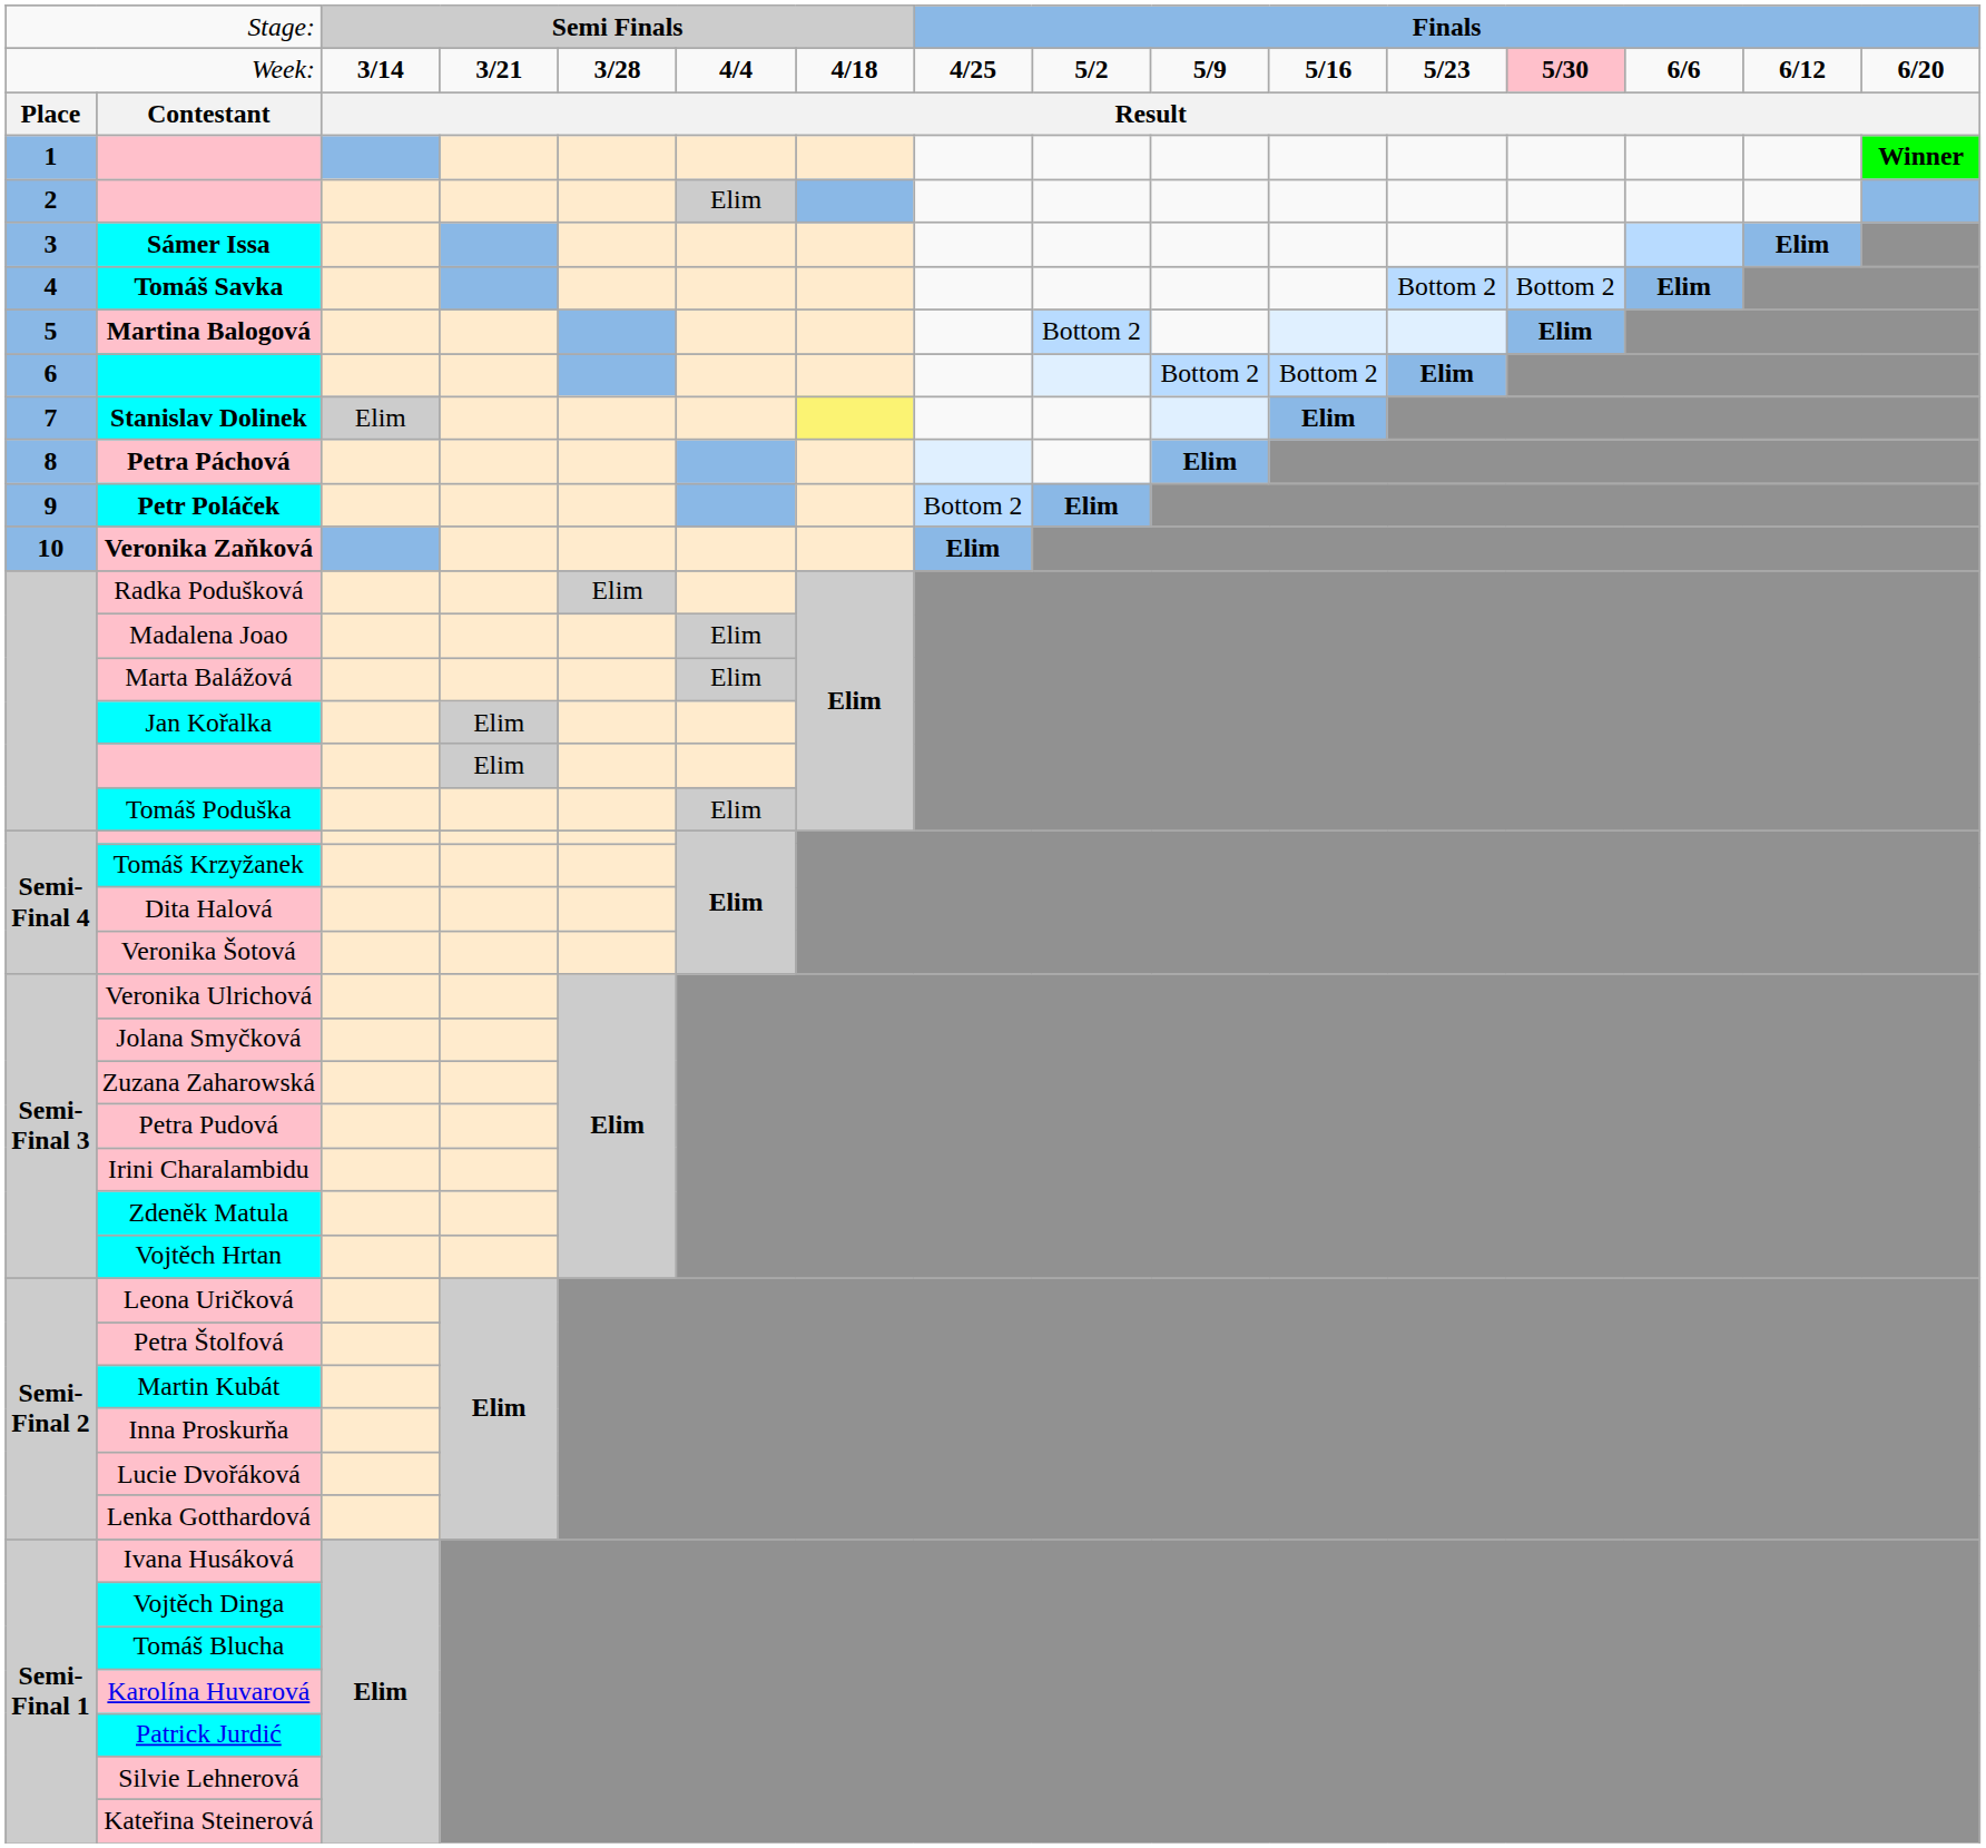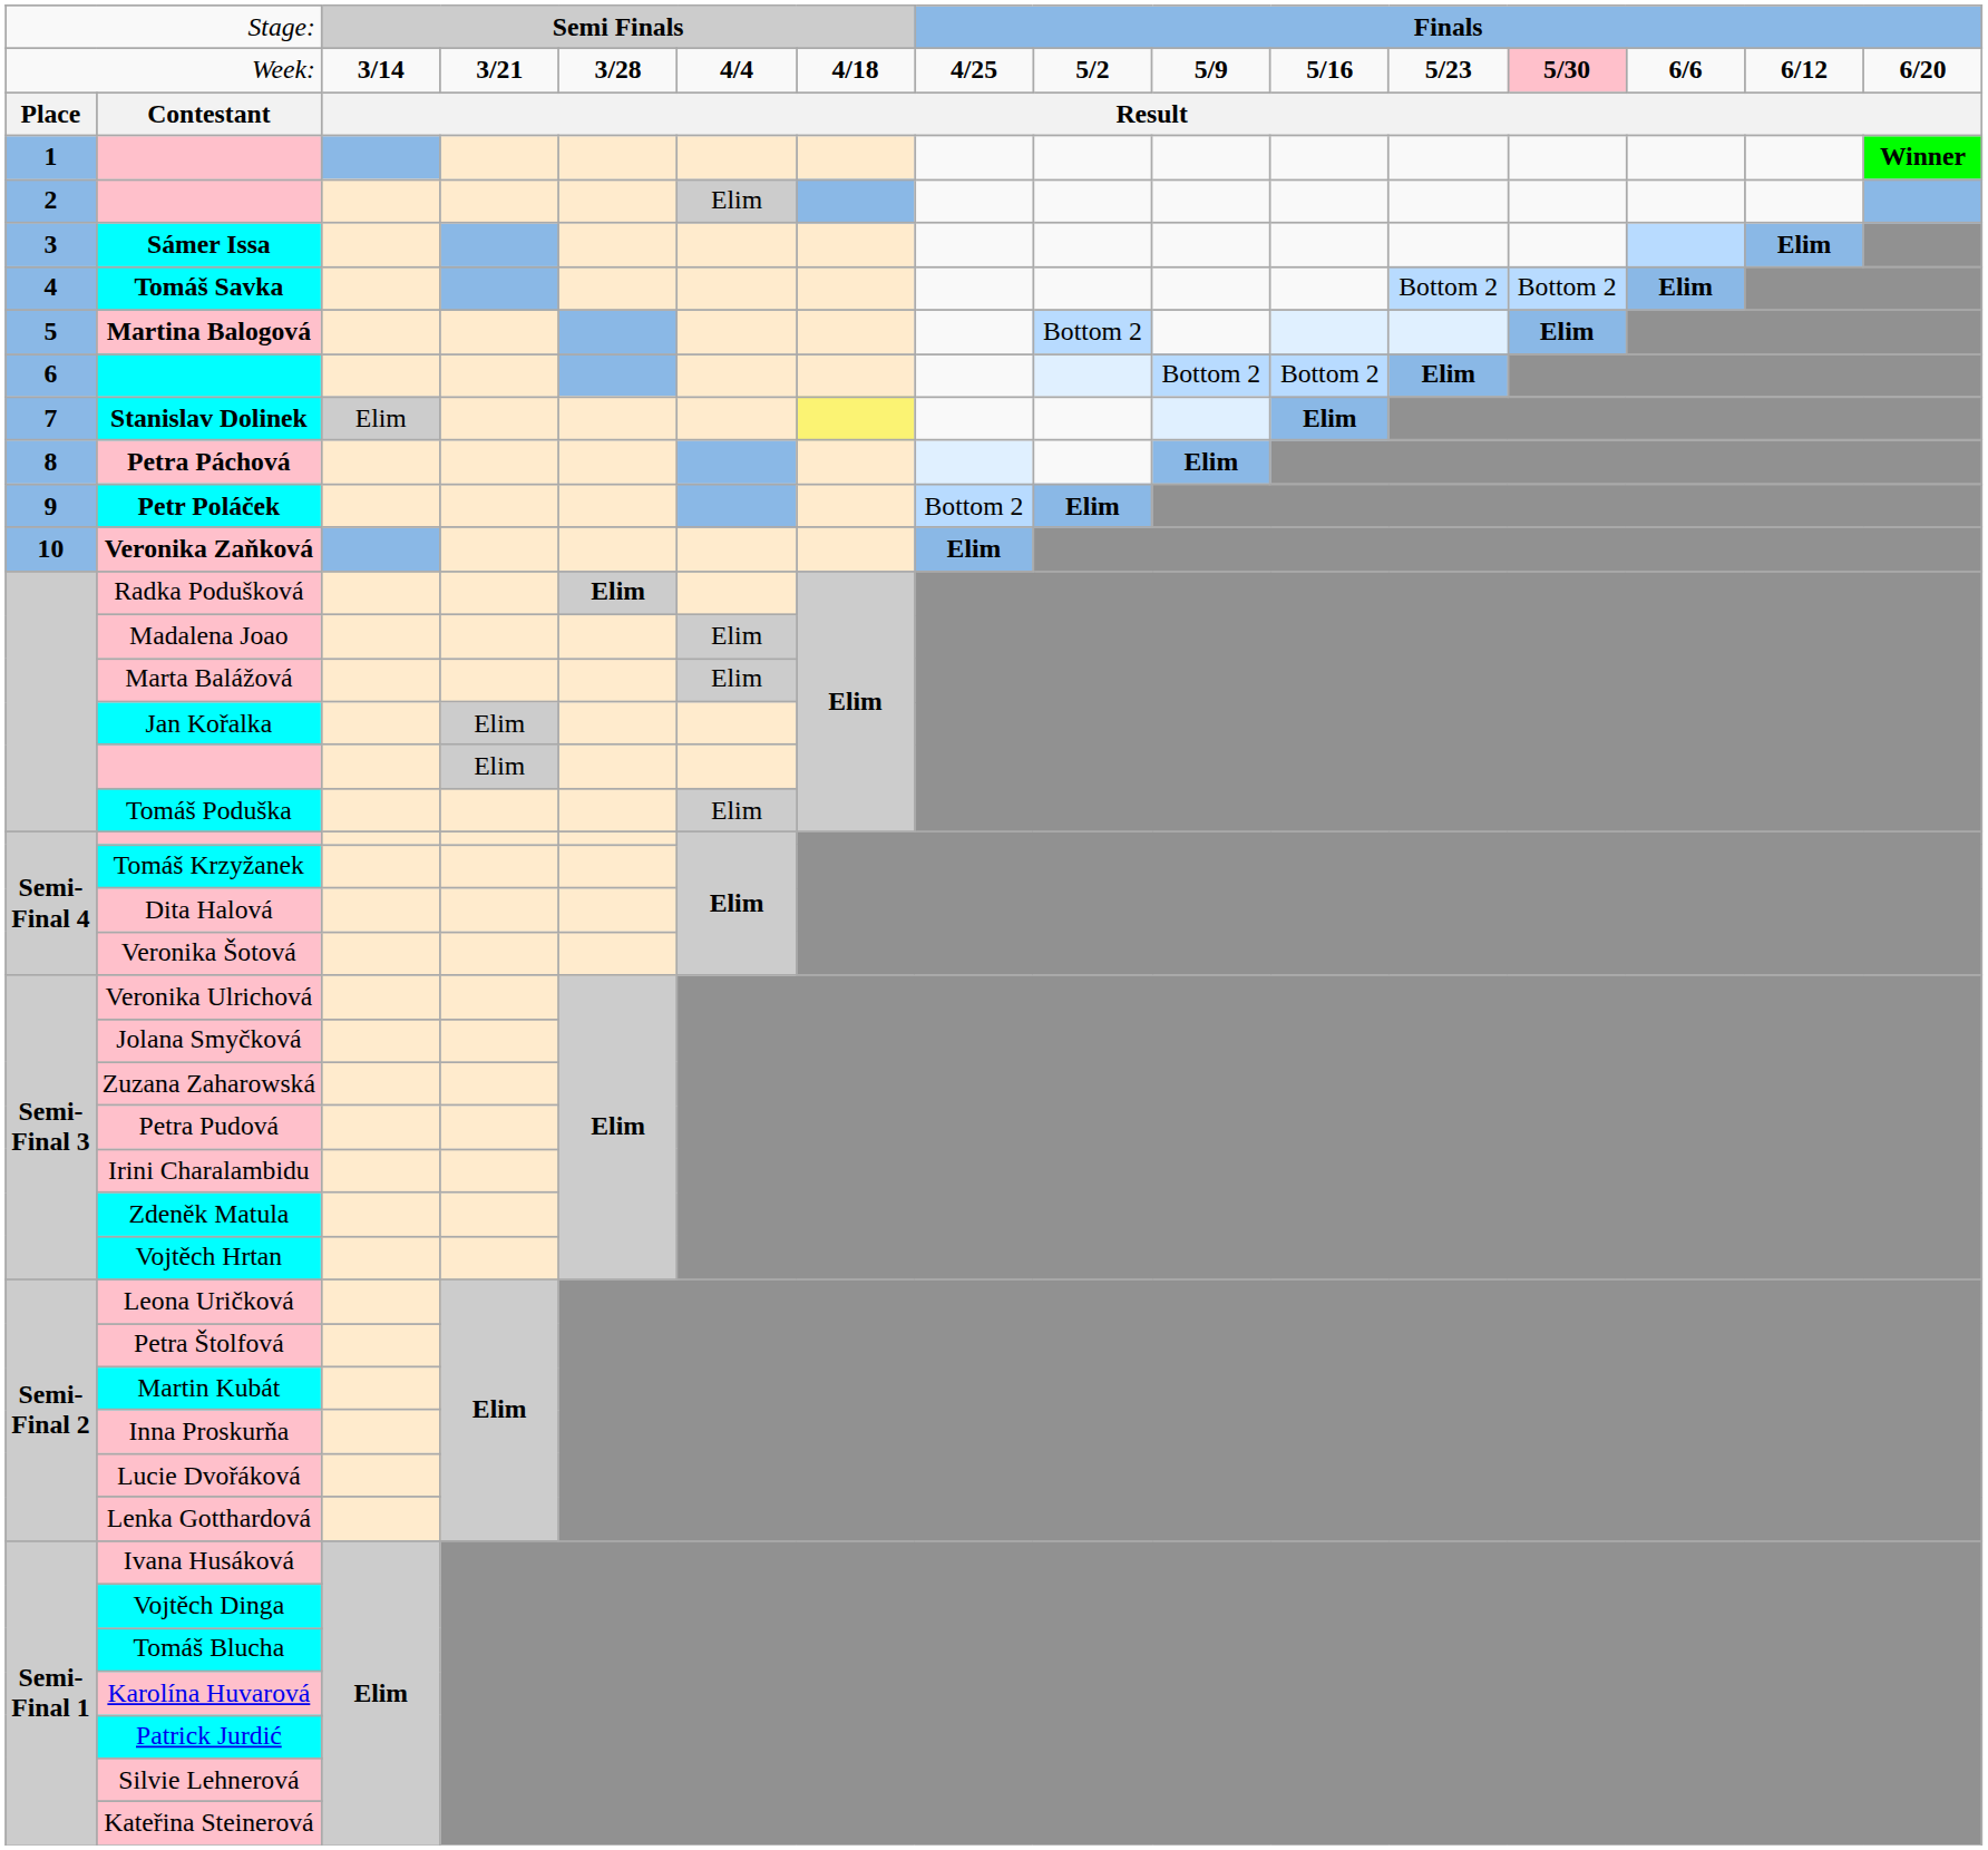Radka Podušková | column 5: normal -> bold
